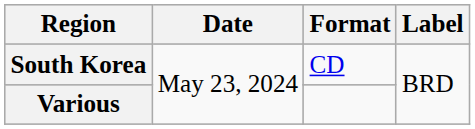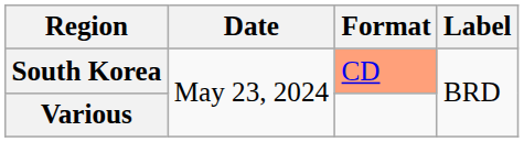South Korea | Format: no background -> lightsalmon background
